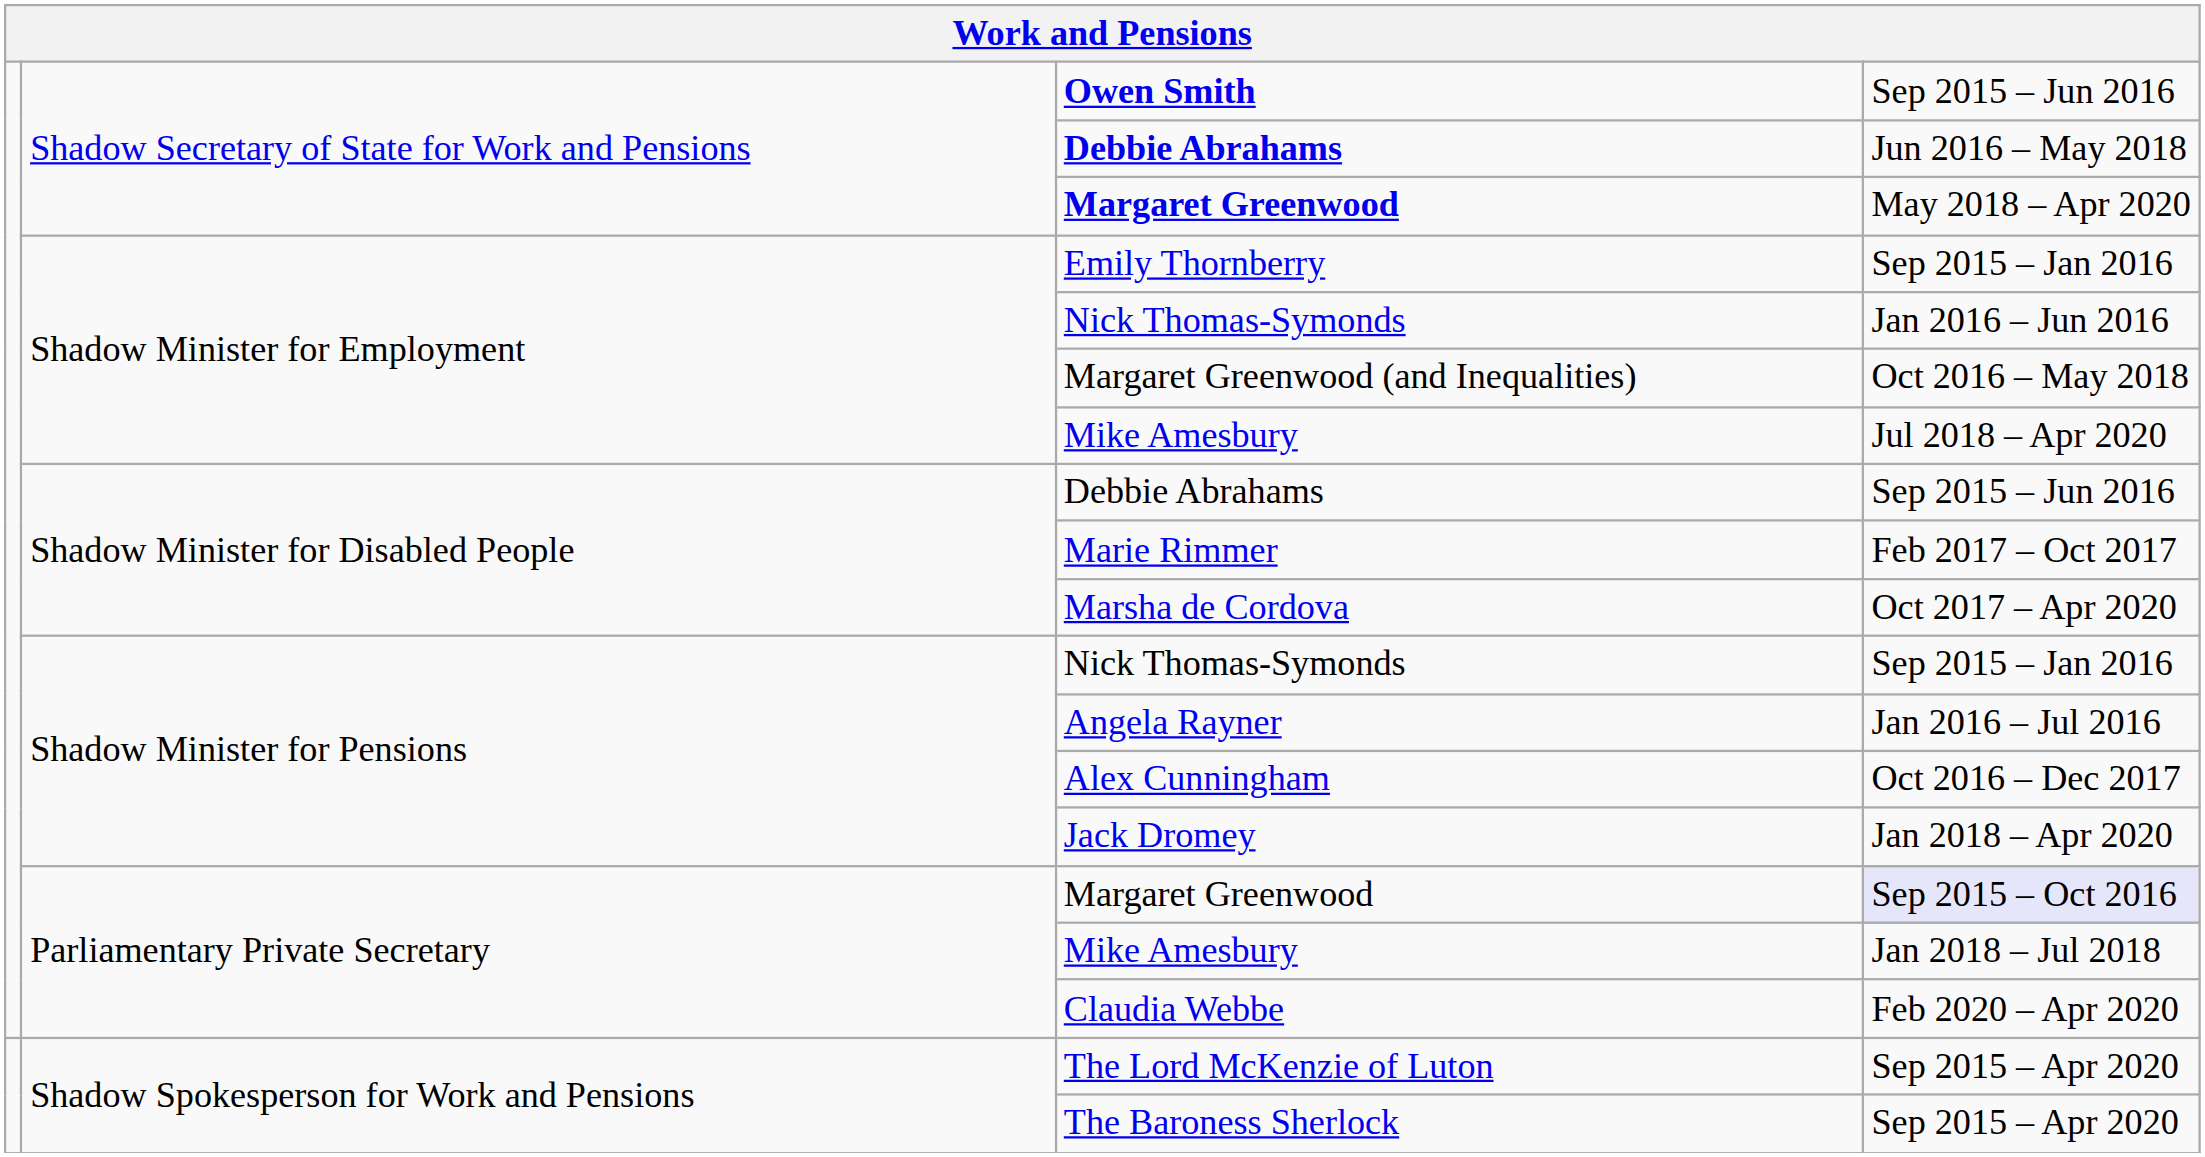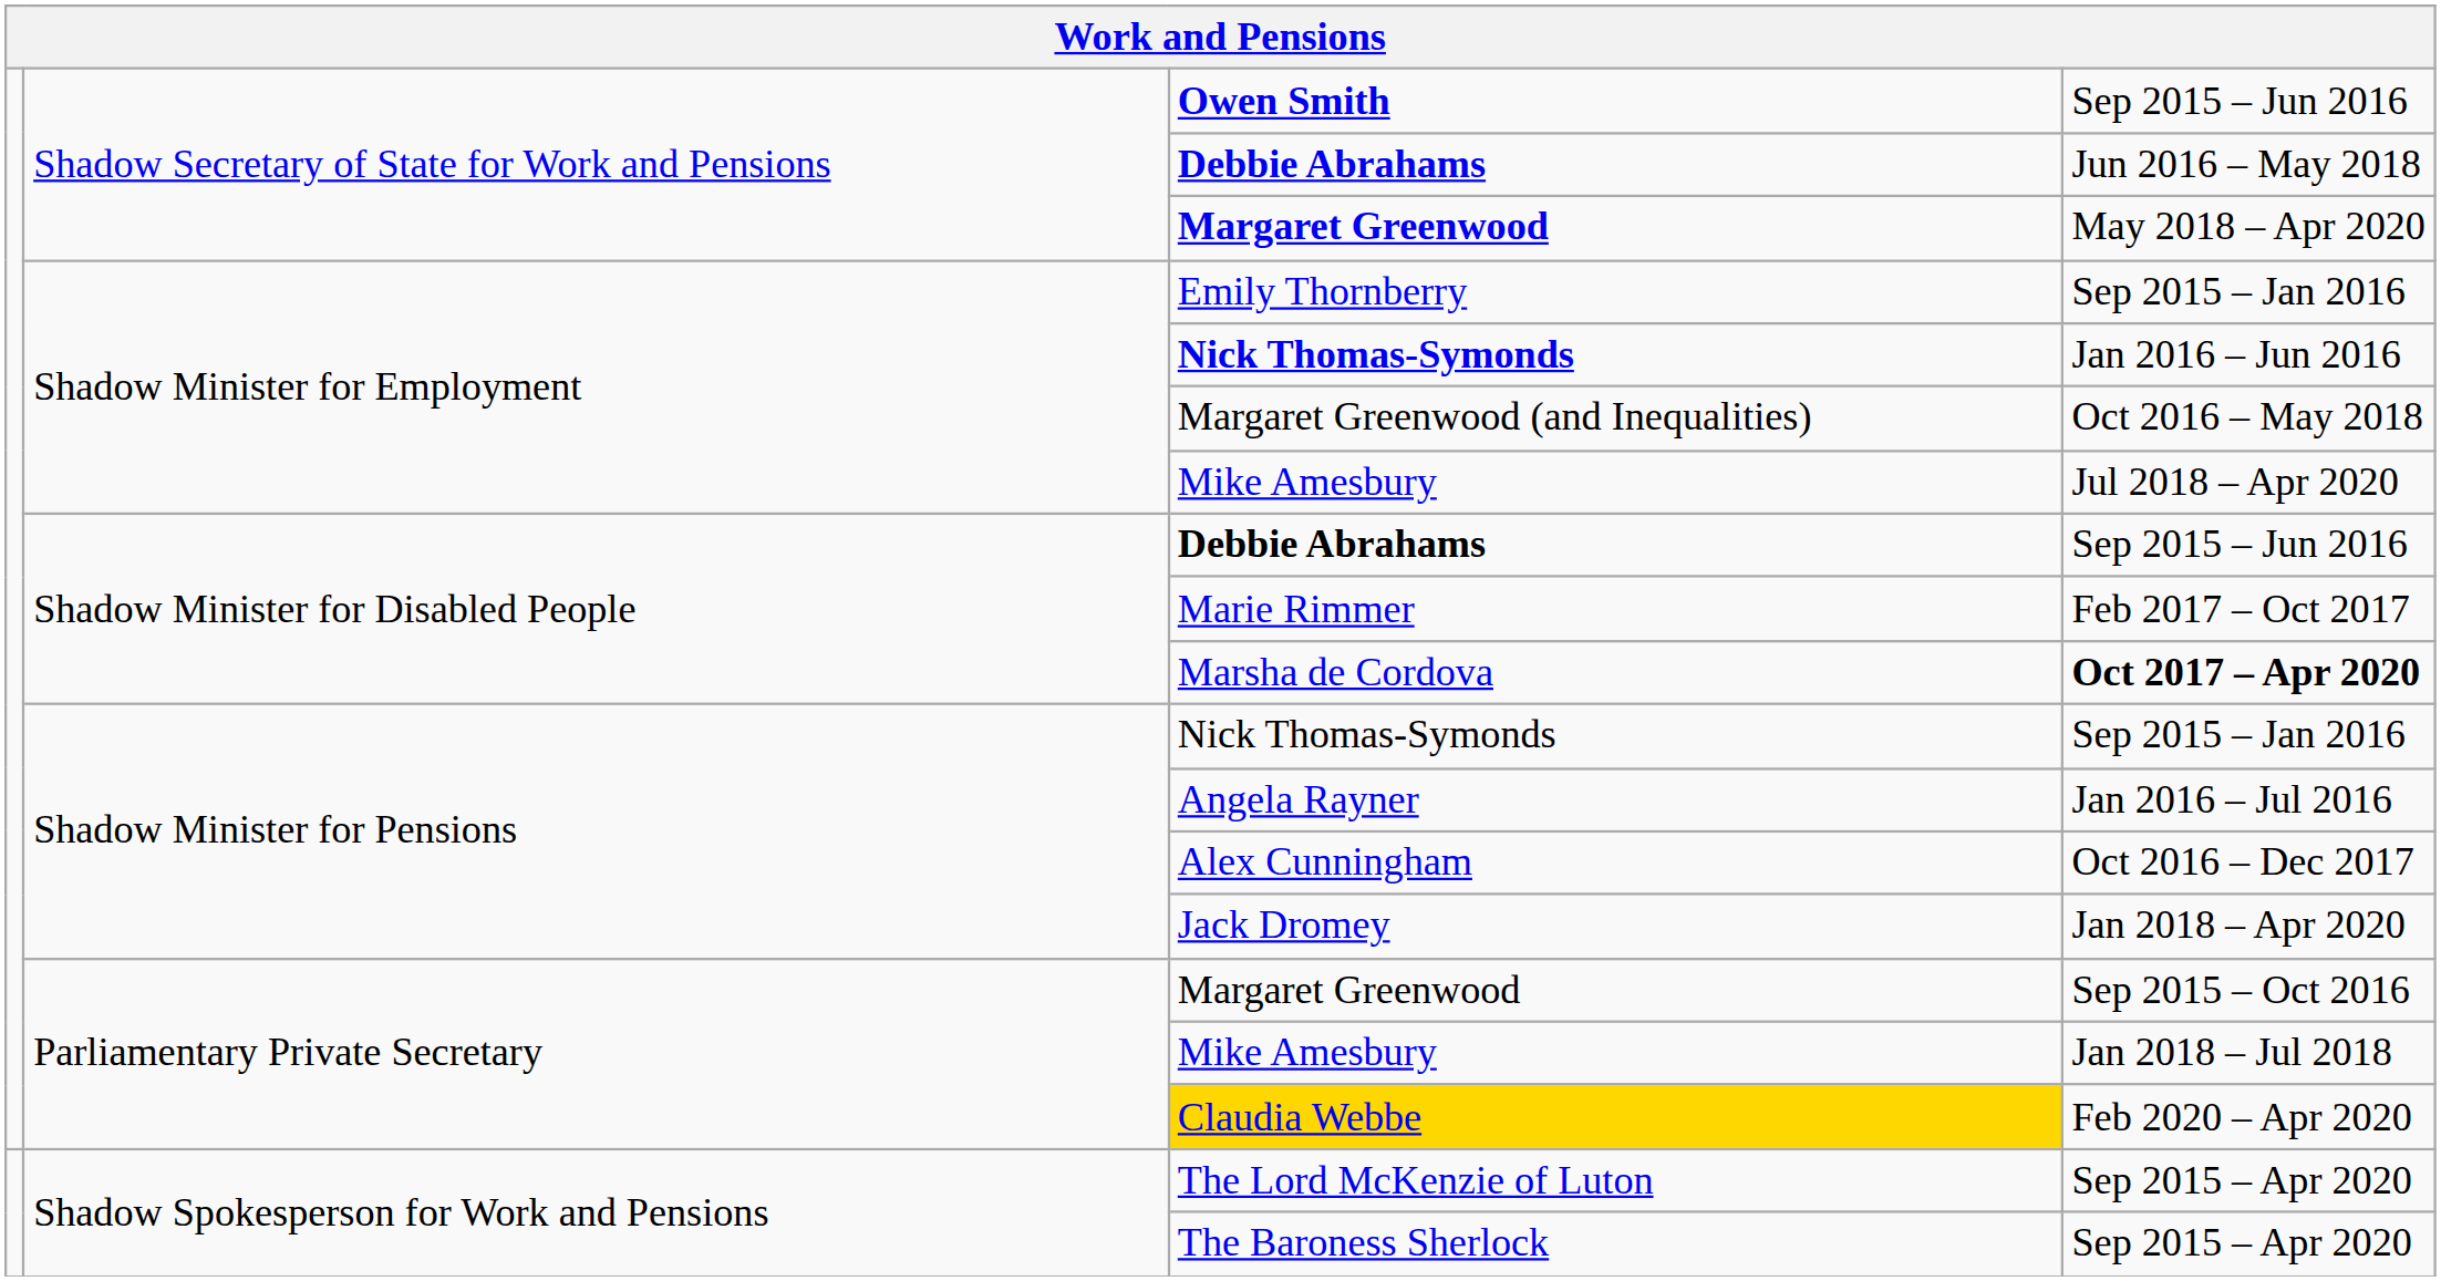Jan 2016 – Jun 2016 | column 3: normal -> bold
Debbie Abrahams / Sep 2015 – Jun 2016 | column 3: normal -> bold
Oct 2017 – Apr 2020 | column 4: normal -> bold
Sep 2015 – Oct 2016 | column 4: lavender background -> no background
Feb 2020 – Apr 2020 | column 3: no background -> gold background
